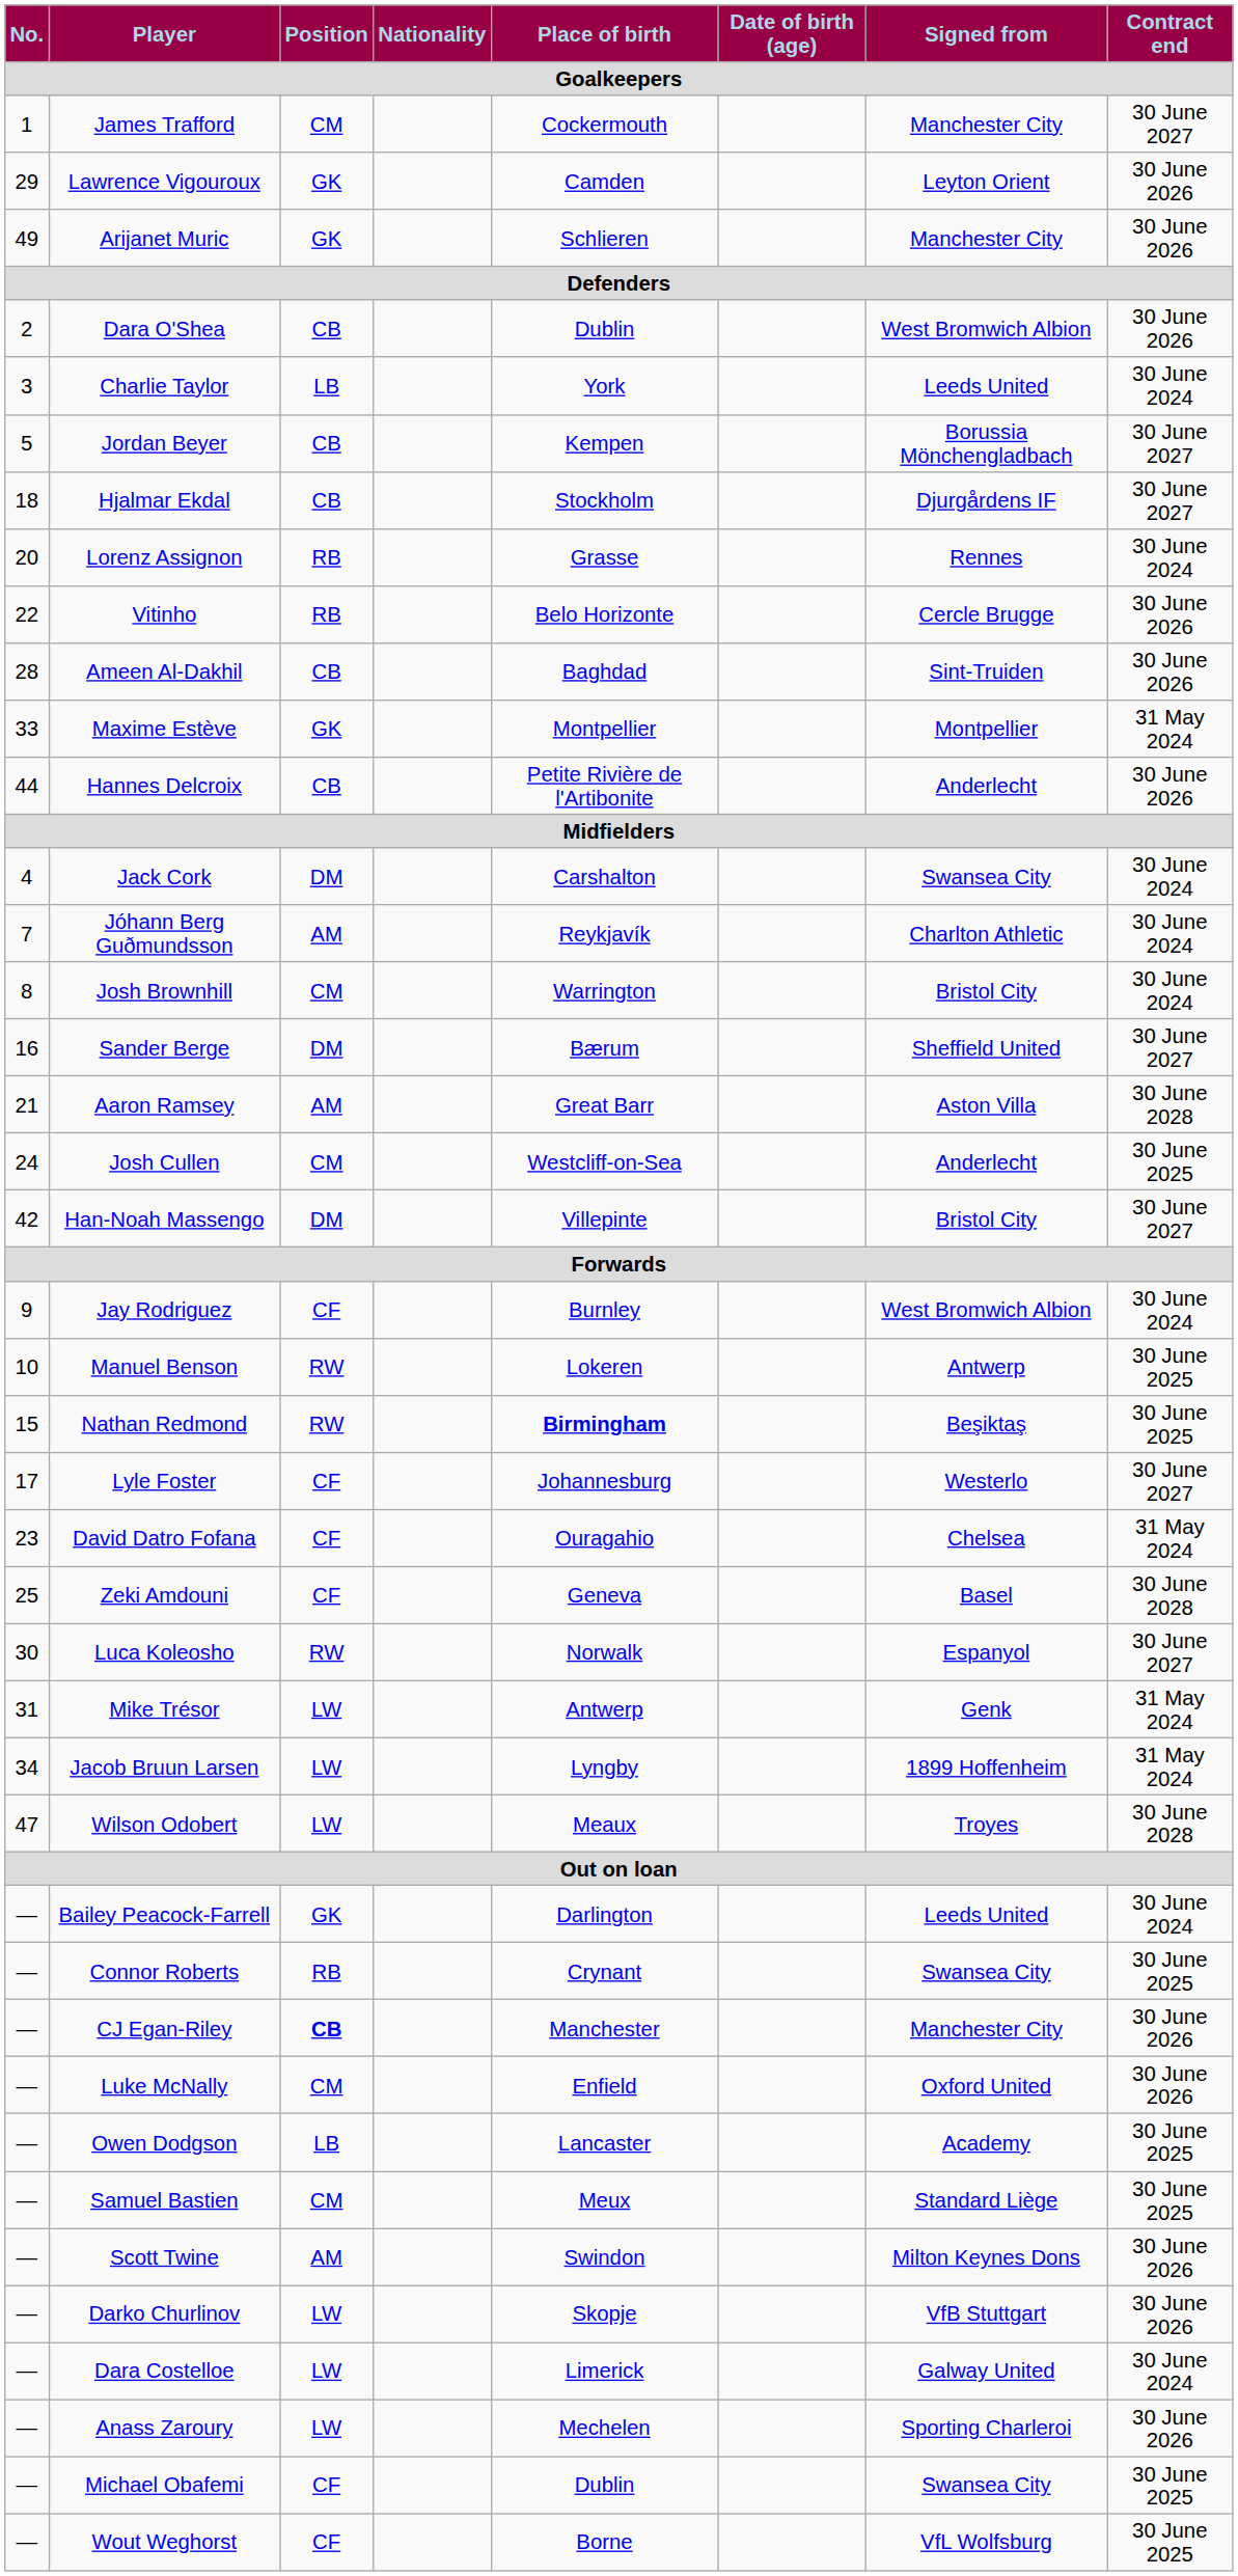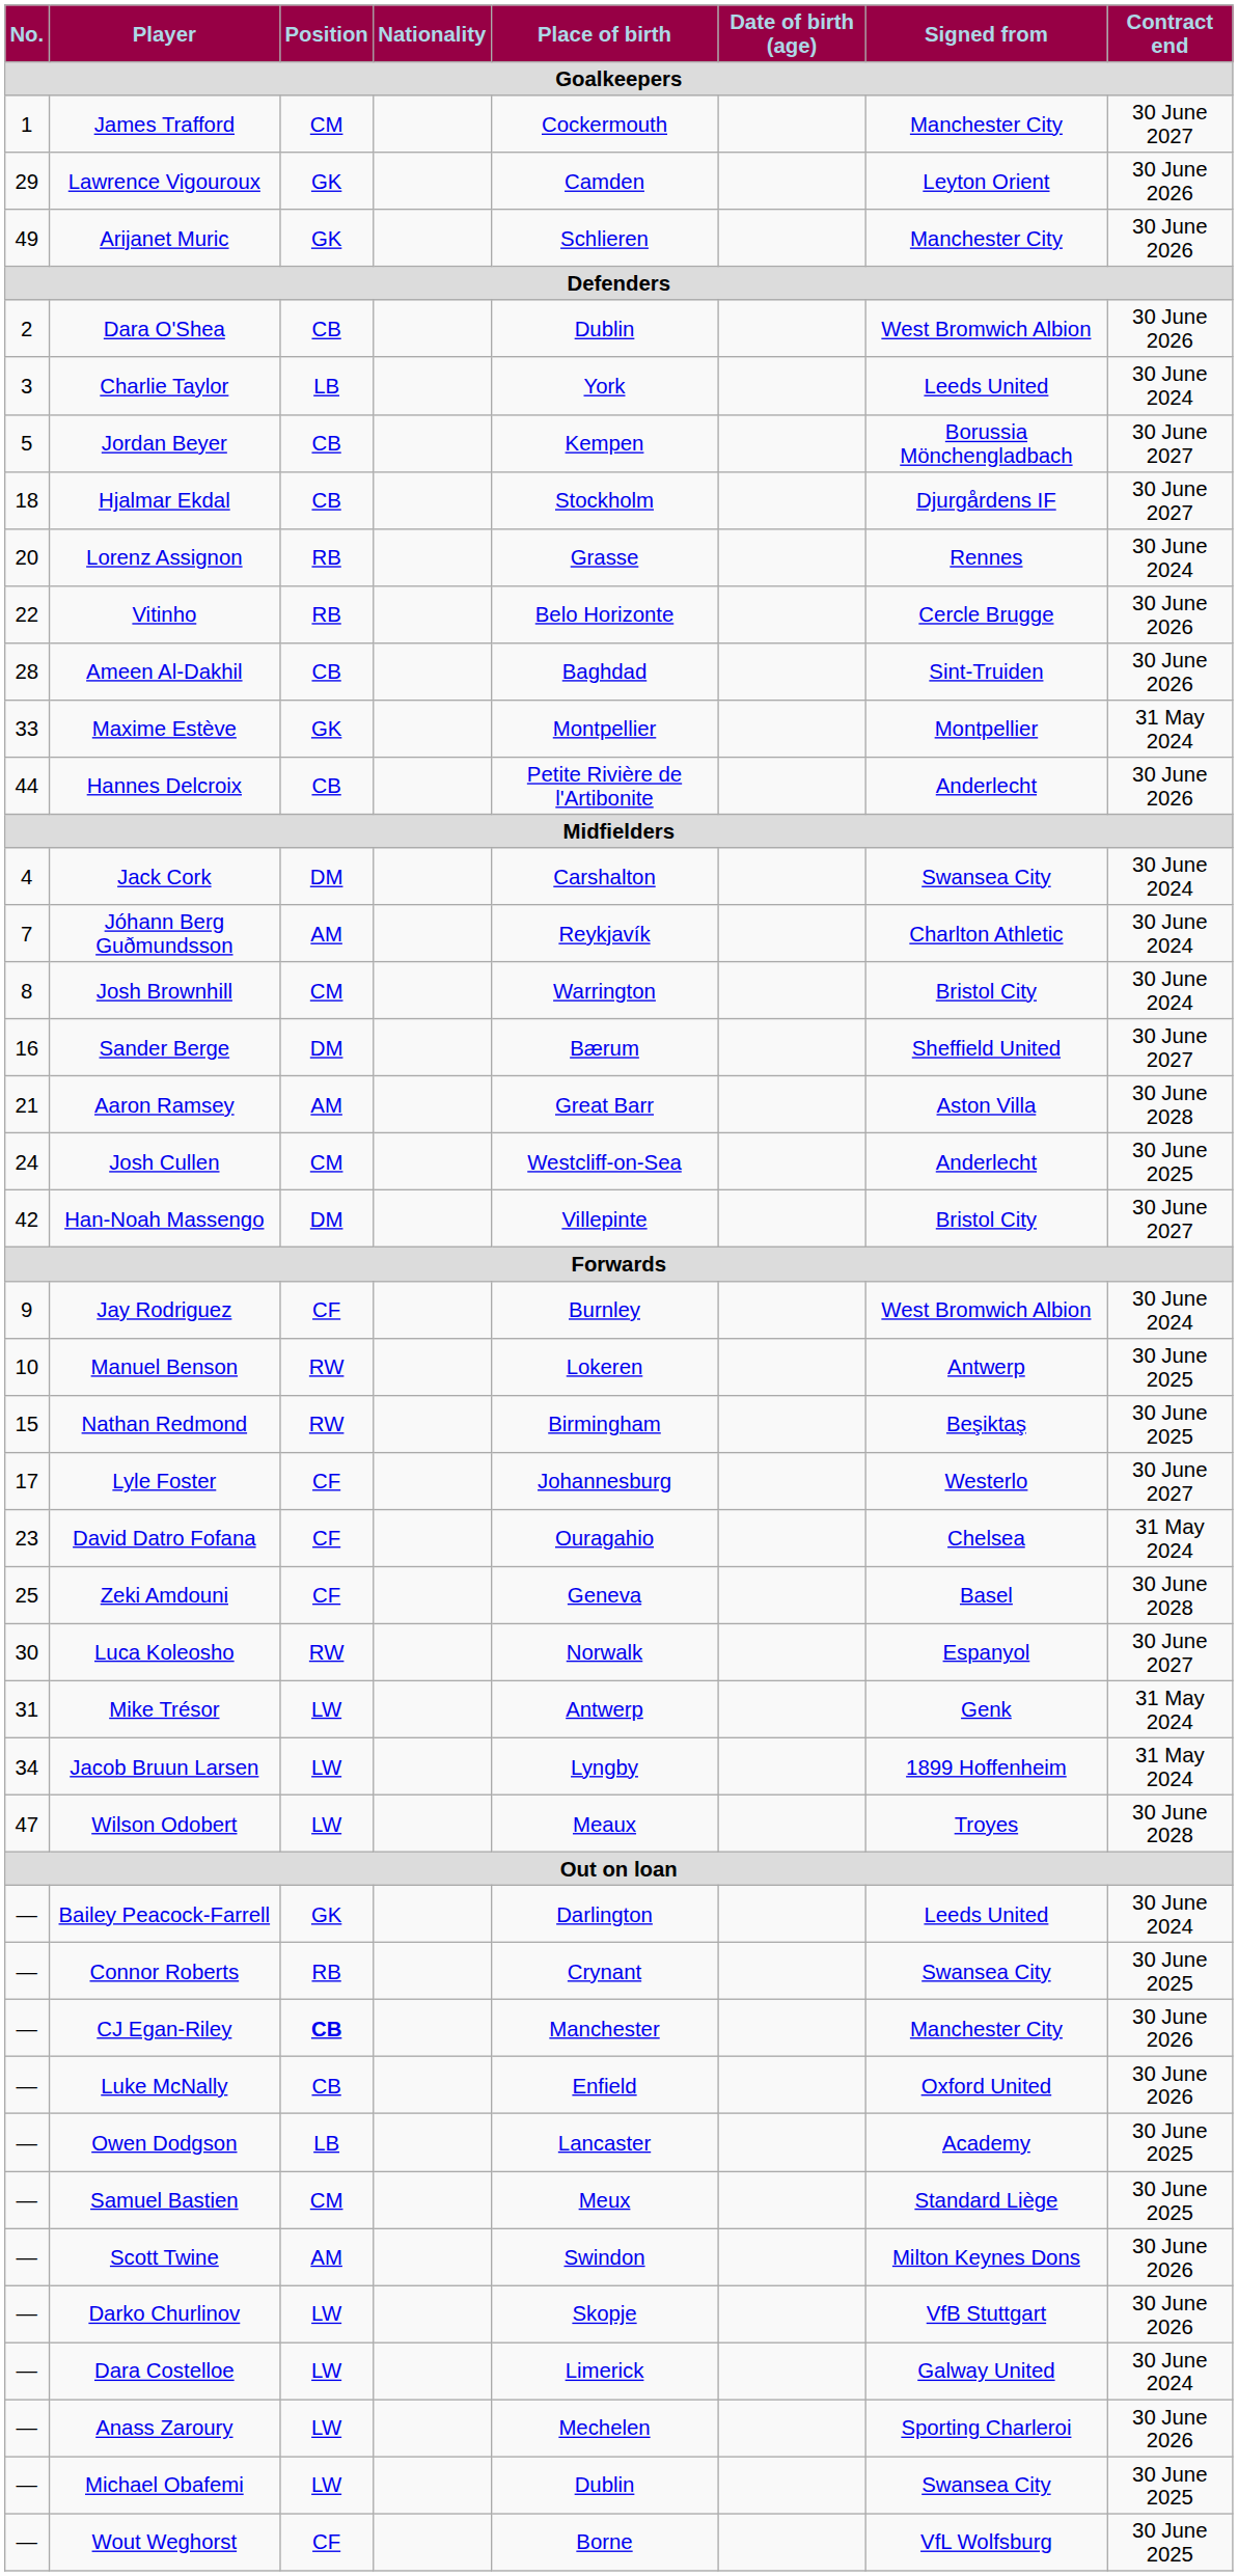Nathan Redmond | Place of birth: bold -> normal
Luke McNally | Position: CM -> CB
Michael Obafemi | Position: CF -> LW
